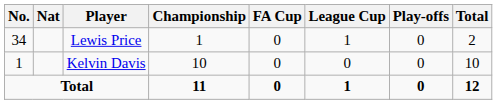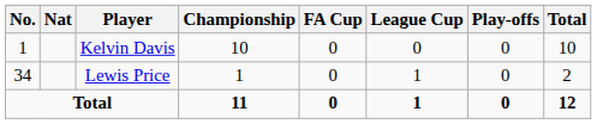rows swapped: Kelvin Davis <-> Lewis Price
